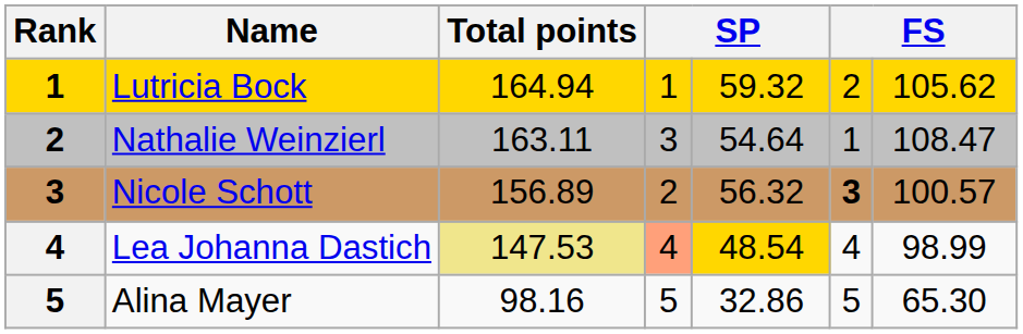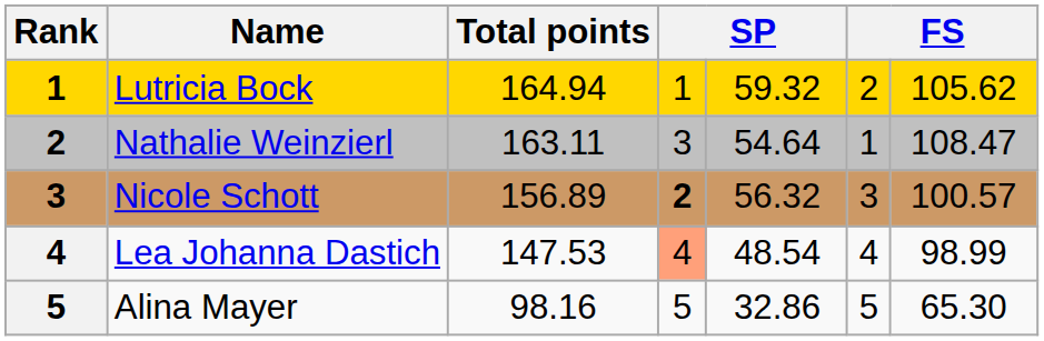Nicole Schott | column 4: normal -> bold
Nicole Schott | column 6: bold -> normal
Lea Johanna Dastich | Total points: khaki background -> no background
Lea Johanna Dastich | column 5: gold background -> no background
